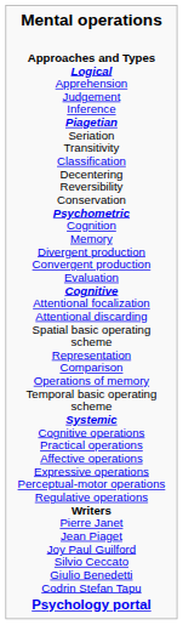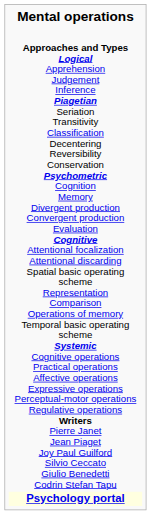row 3 | column 1: no background -> lightyellow background
